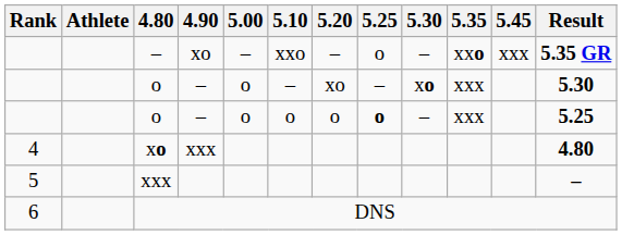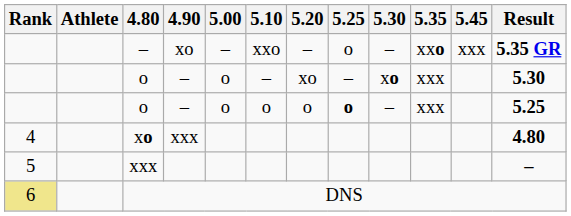DNS | Rank: no background -> khaki background
